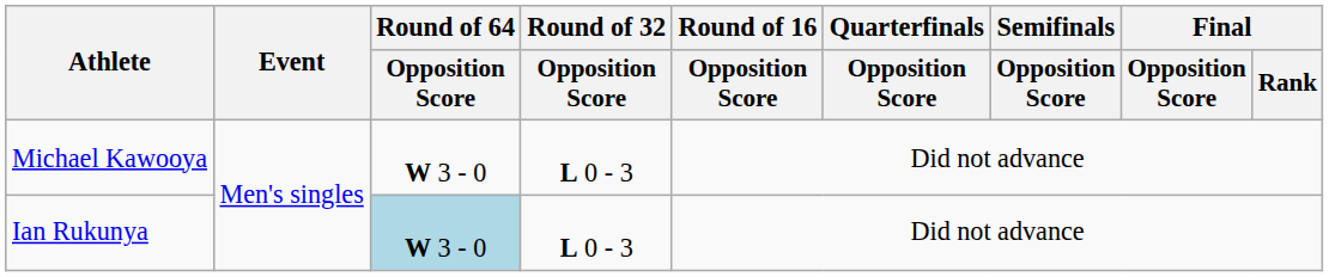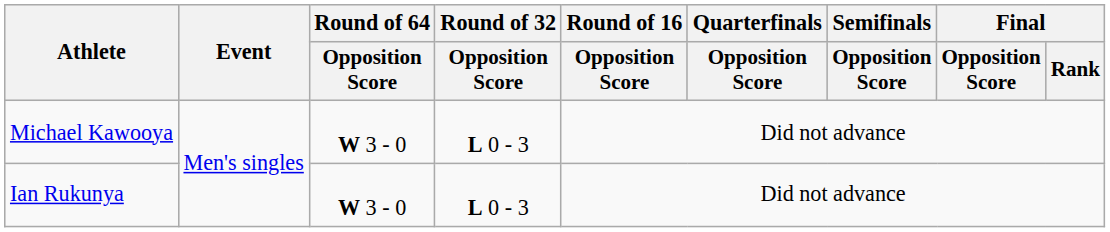Ian Rukunya | Round of 64 / Opposition Score: lightblue background -> no background
